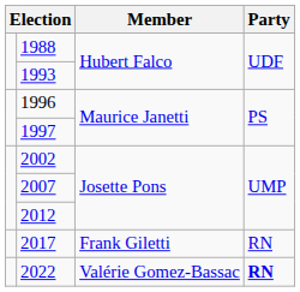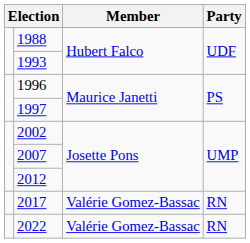2017 | Member: Frank Giletti -> Valérie Gomez-Bassac
2022 | Party: bold -> normal
